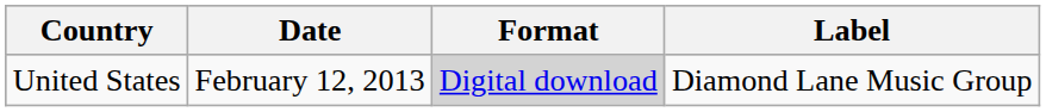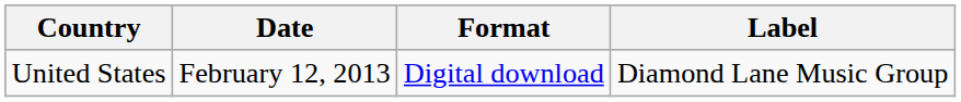United States | Format: lightgrey background -> no background
